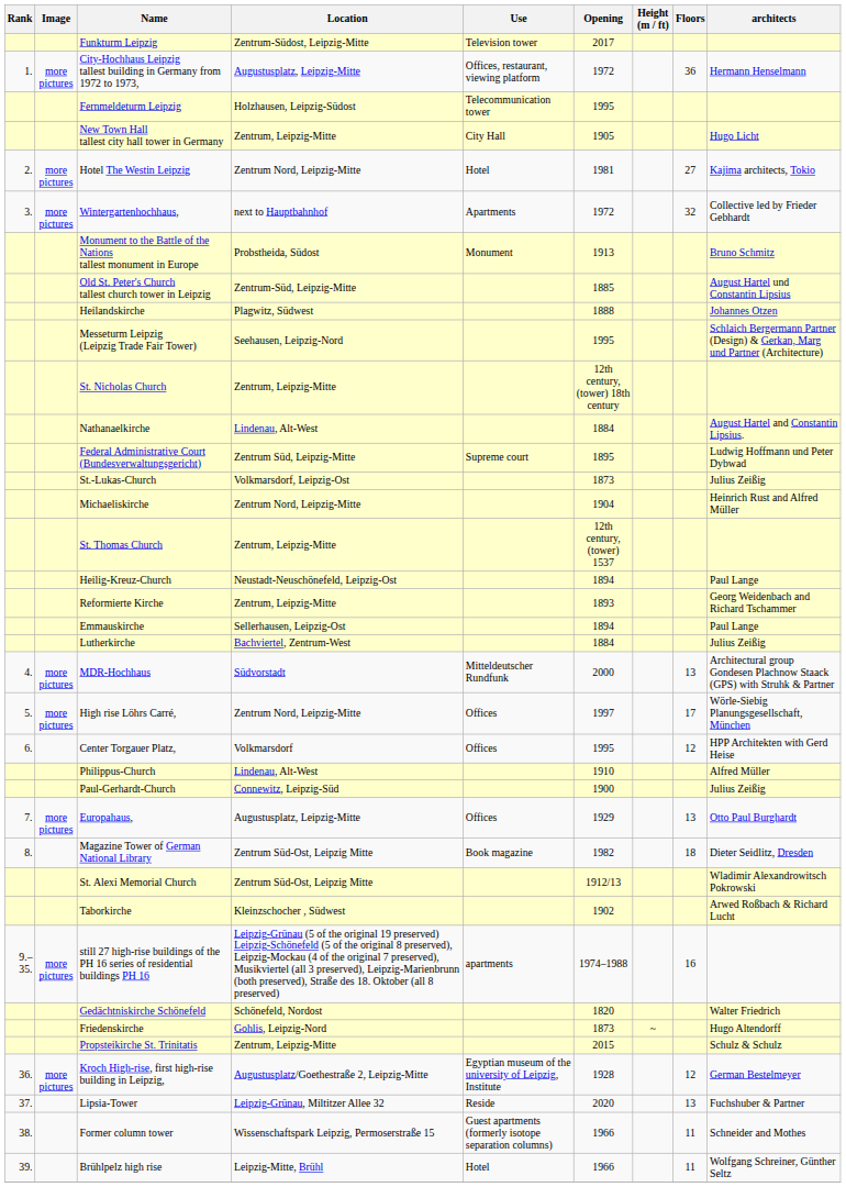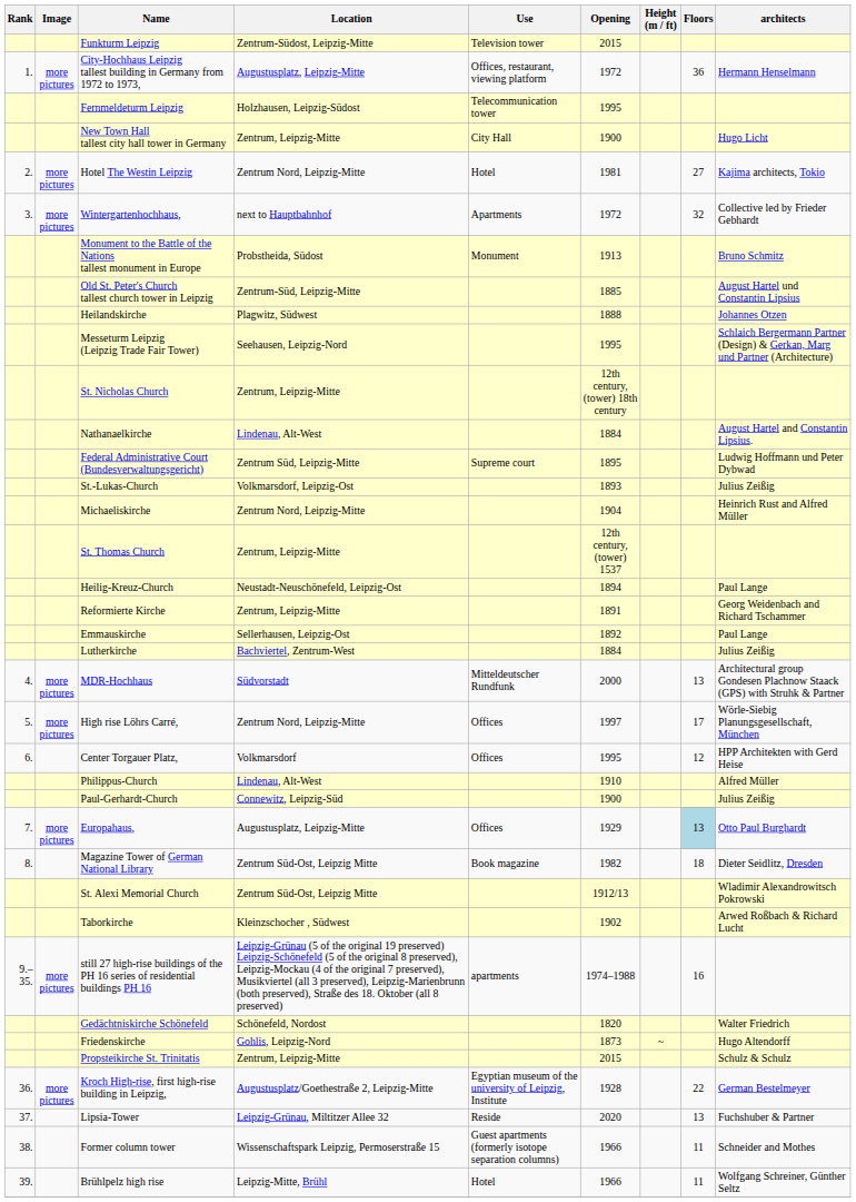Funkturm Leipzig | Opening: 2017 -> 2015
New Town Hall tallest city hall tower in Germany | Opening: 1905 -> 1900
St.-Lukas-Church | Opening: 1873 -> 1893
Reformierte Kirche | Opening: 1893 -> 1891
Emmauskirche | Opening: 1894 -> 1892
Europahaus, | Floors: no background -> lightblue background
Kroch High-rise, first high-rise building in Leipzig, | Floors: 12 -> 22
